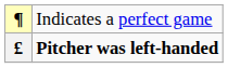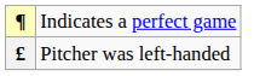£ | column 2: bold -> normal
